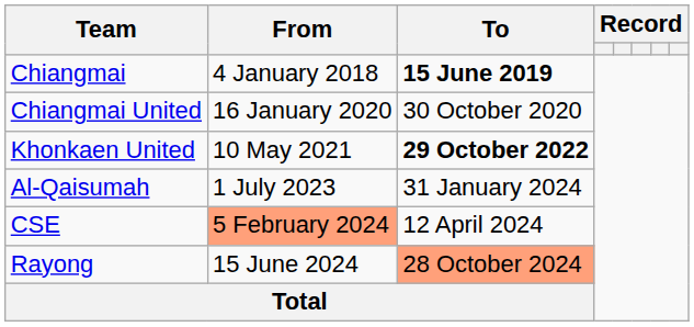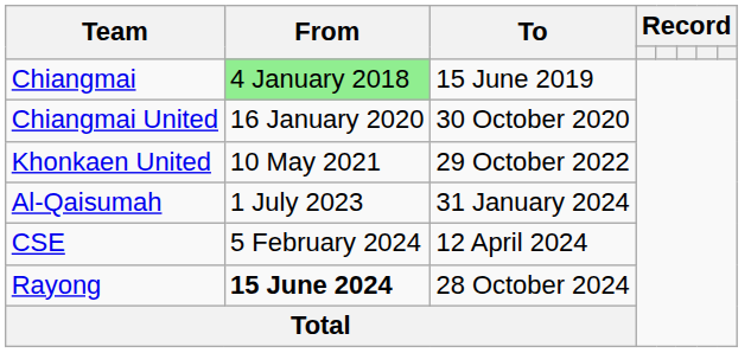Chiangmai | From: no background -> lightgreen background
Chiangmai | To: bold -> normal
Khonkaen United | To: bold -> normal
CSE | From: lightsalmon background -> no background
Rayong | From: normal -> bold
Rayong | To: lightsalmon background -> no background
